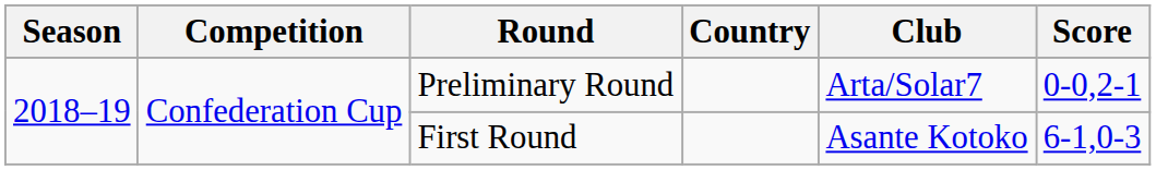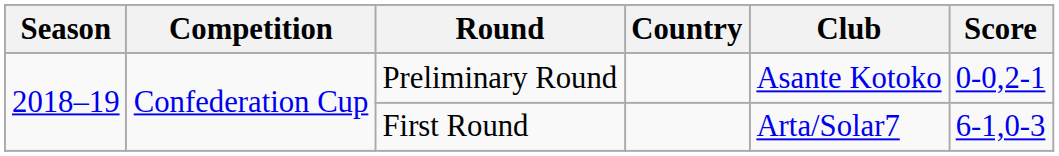Preliminary Round | Club: Arta/Solar7 -> Asante Kotoko
First Round | Club: Asante Kotoko -> Arta/Solar7
